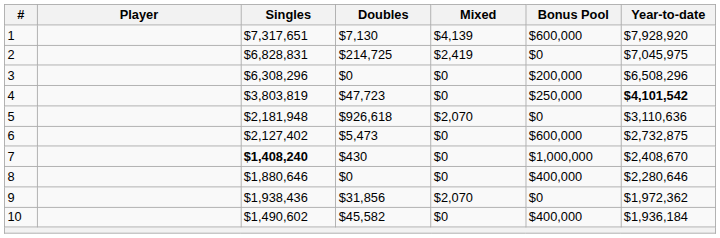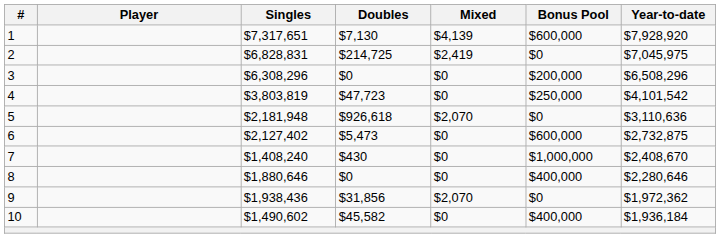4 | Year-to-date: bold -> normal
7 | Singles: bold -> normal
